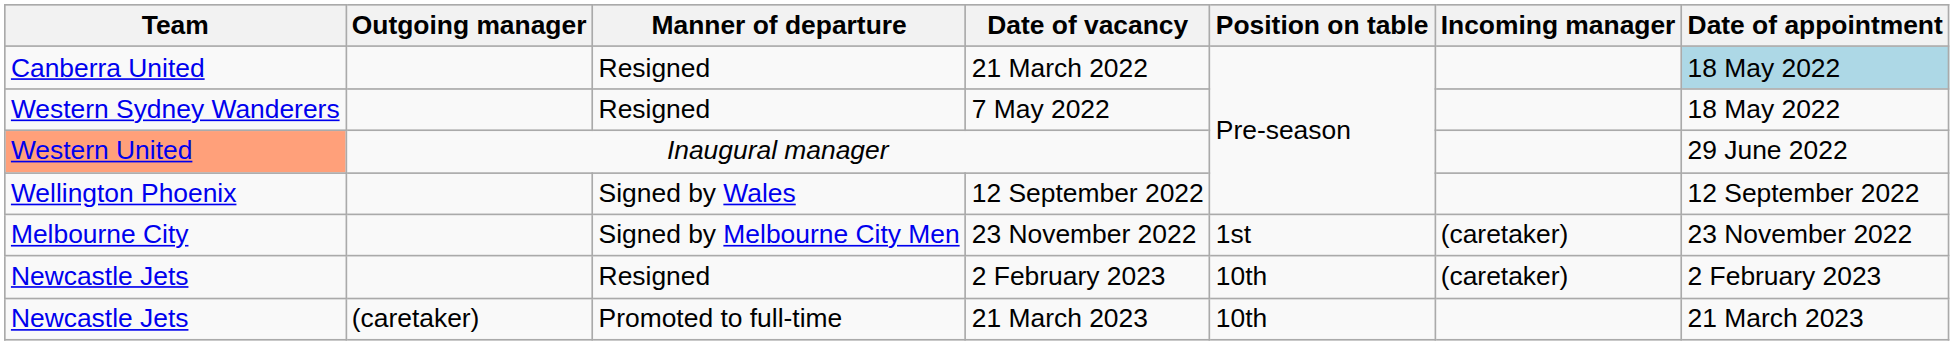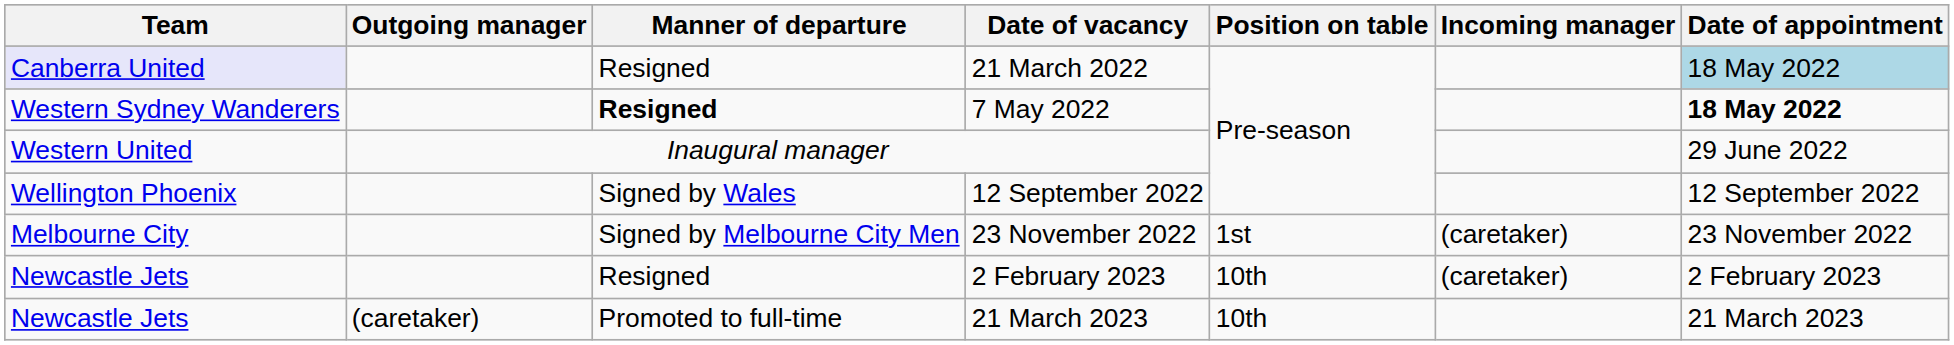21 March 2022 | Team: no background -> lavender background
7 May 2022 | Manner of departure: normal -> bold
7 May 2022 | Date of appointment: normal -> bold
Inaugural manager | Team: lightsalmon background -> no background
